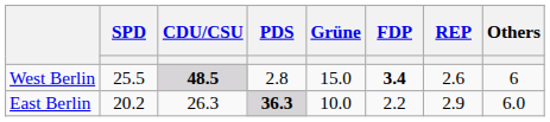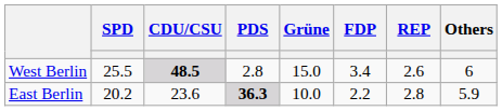West Berlin | FDP: bold -> normal
East Berlin | CDU/CSU: 26.3 -> 23.6
East Berlin | REP: 2.9 -> 2.8
East Berlin | Others: 6.0 -> 5.9
